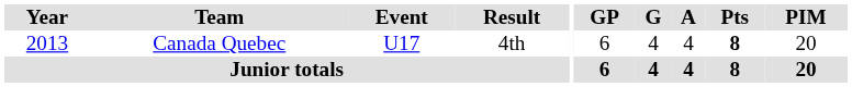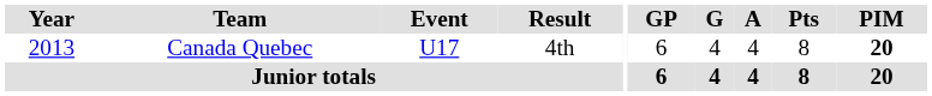Canada Quebec | Pts: bold -> normal
Canada Quebec | PIM: normal -> bold
